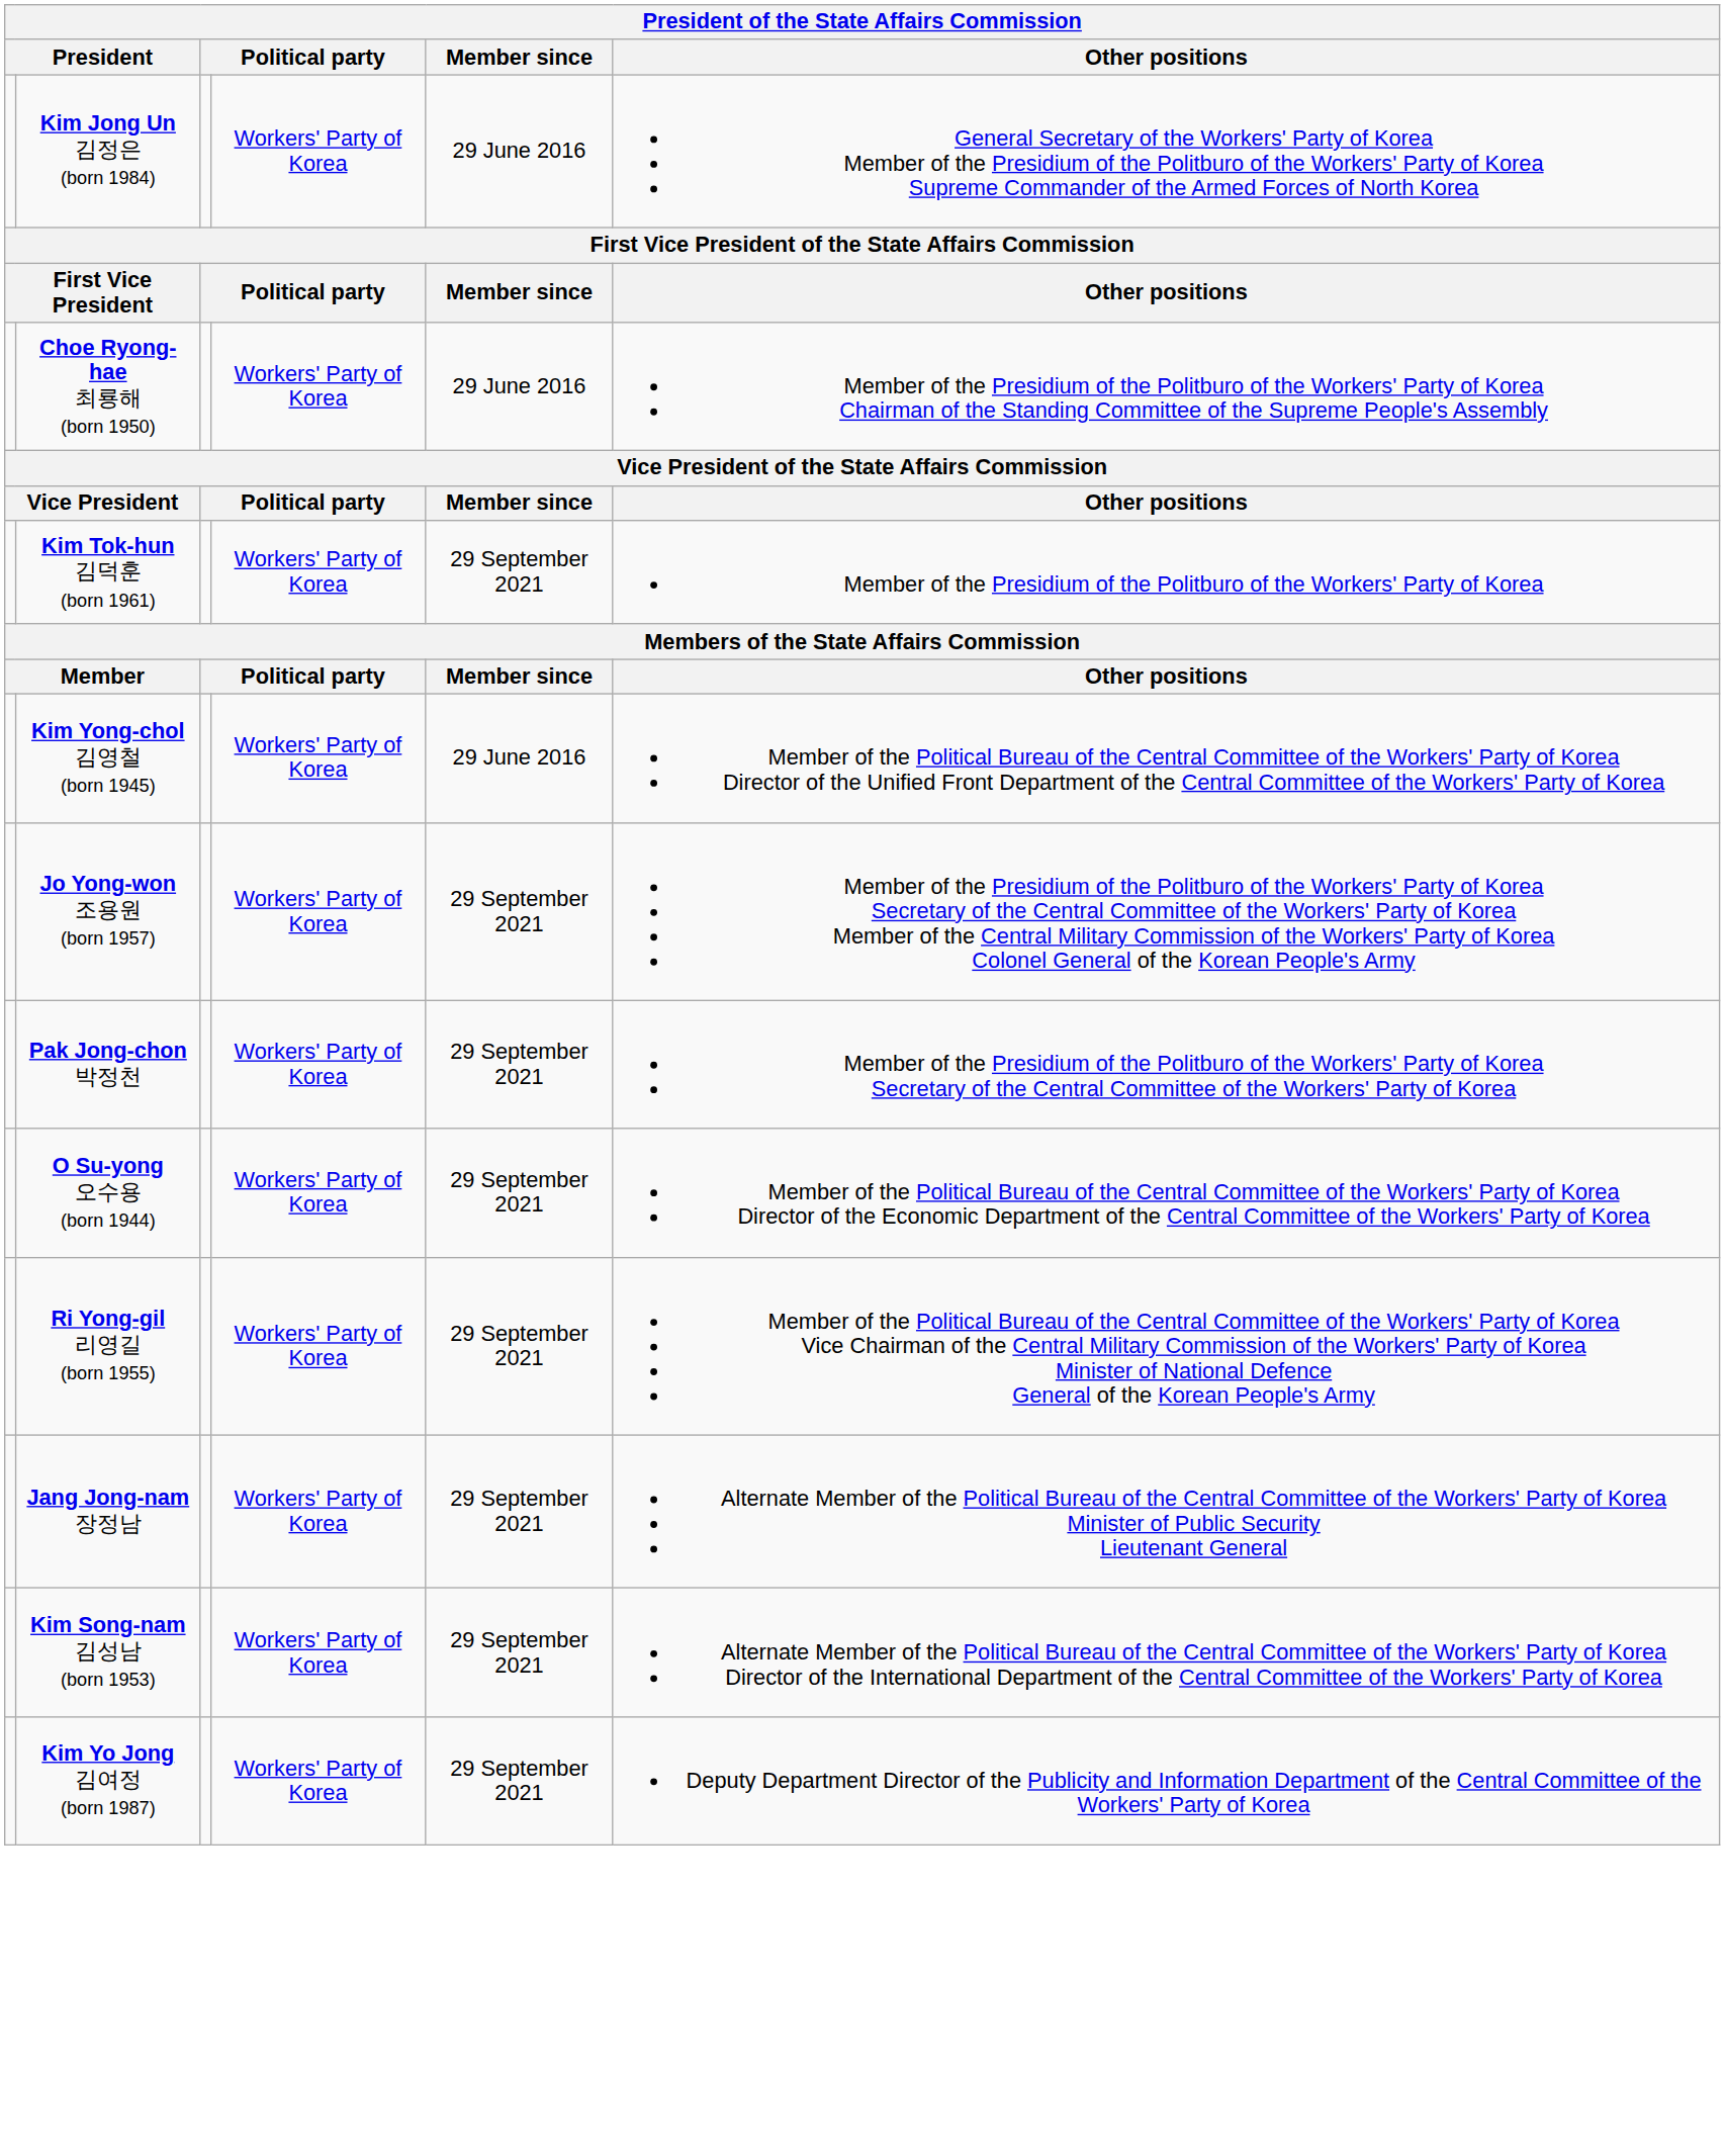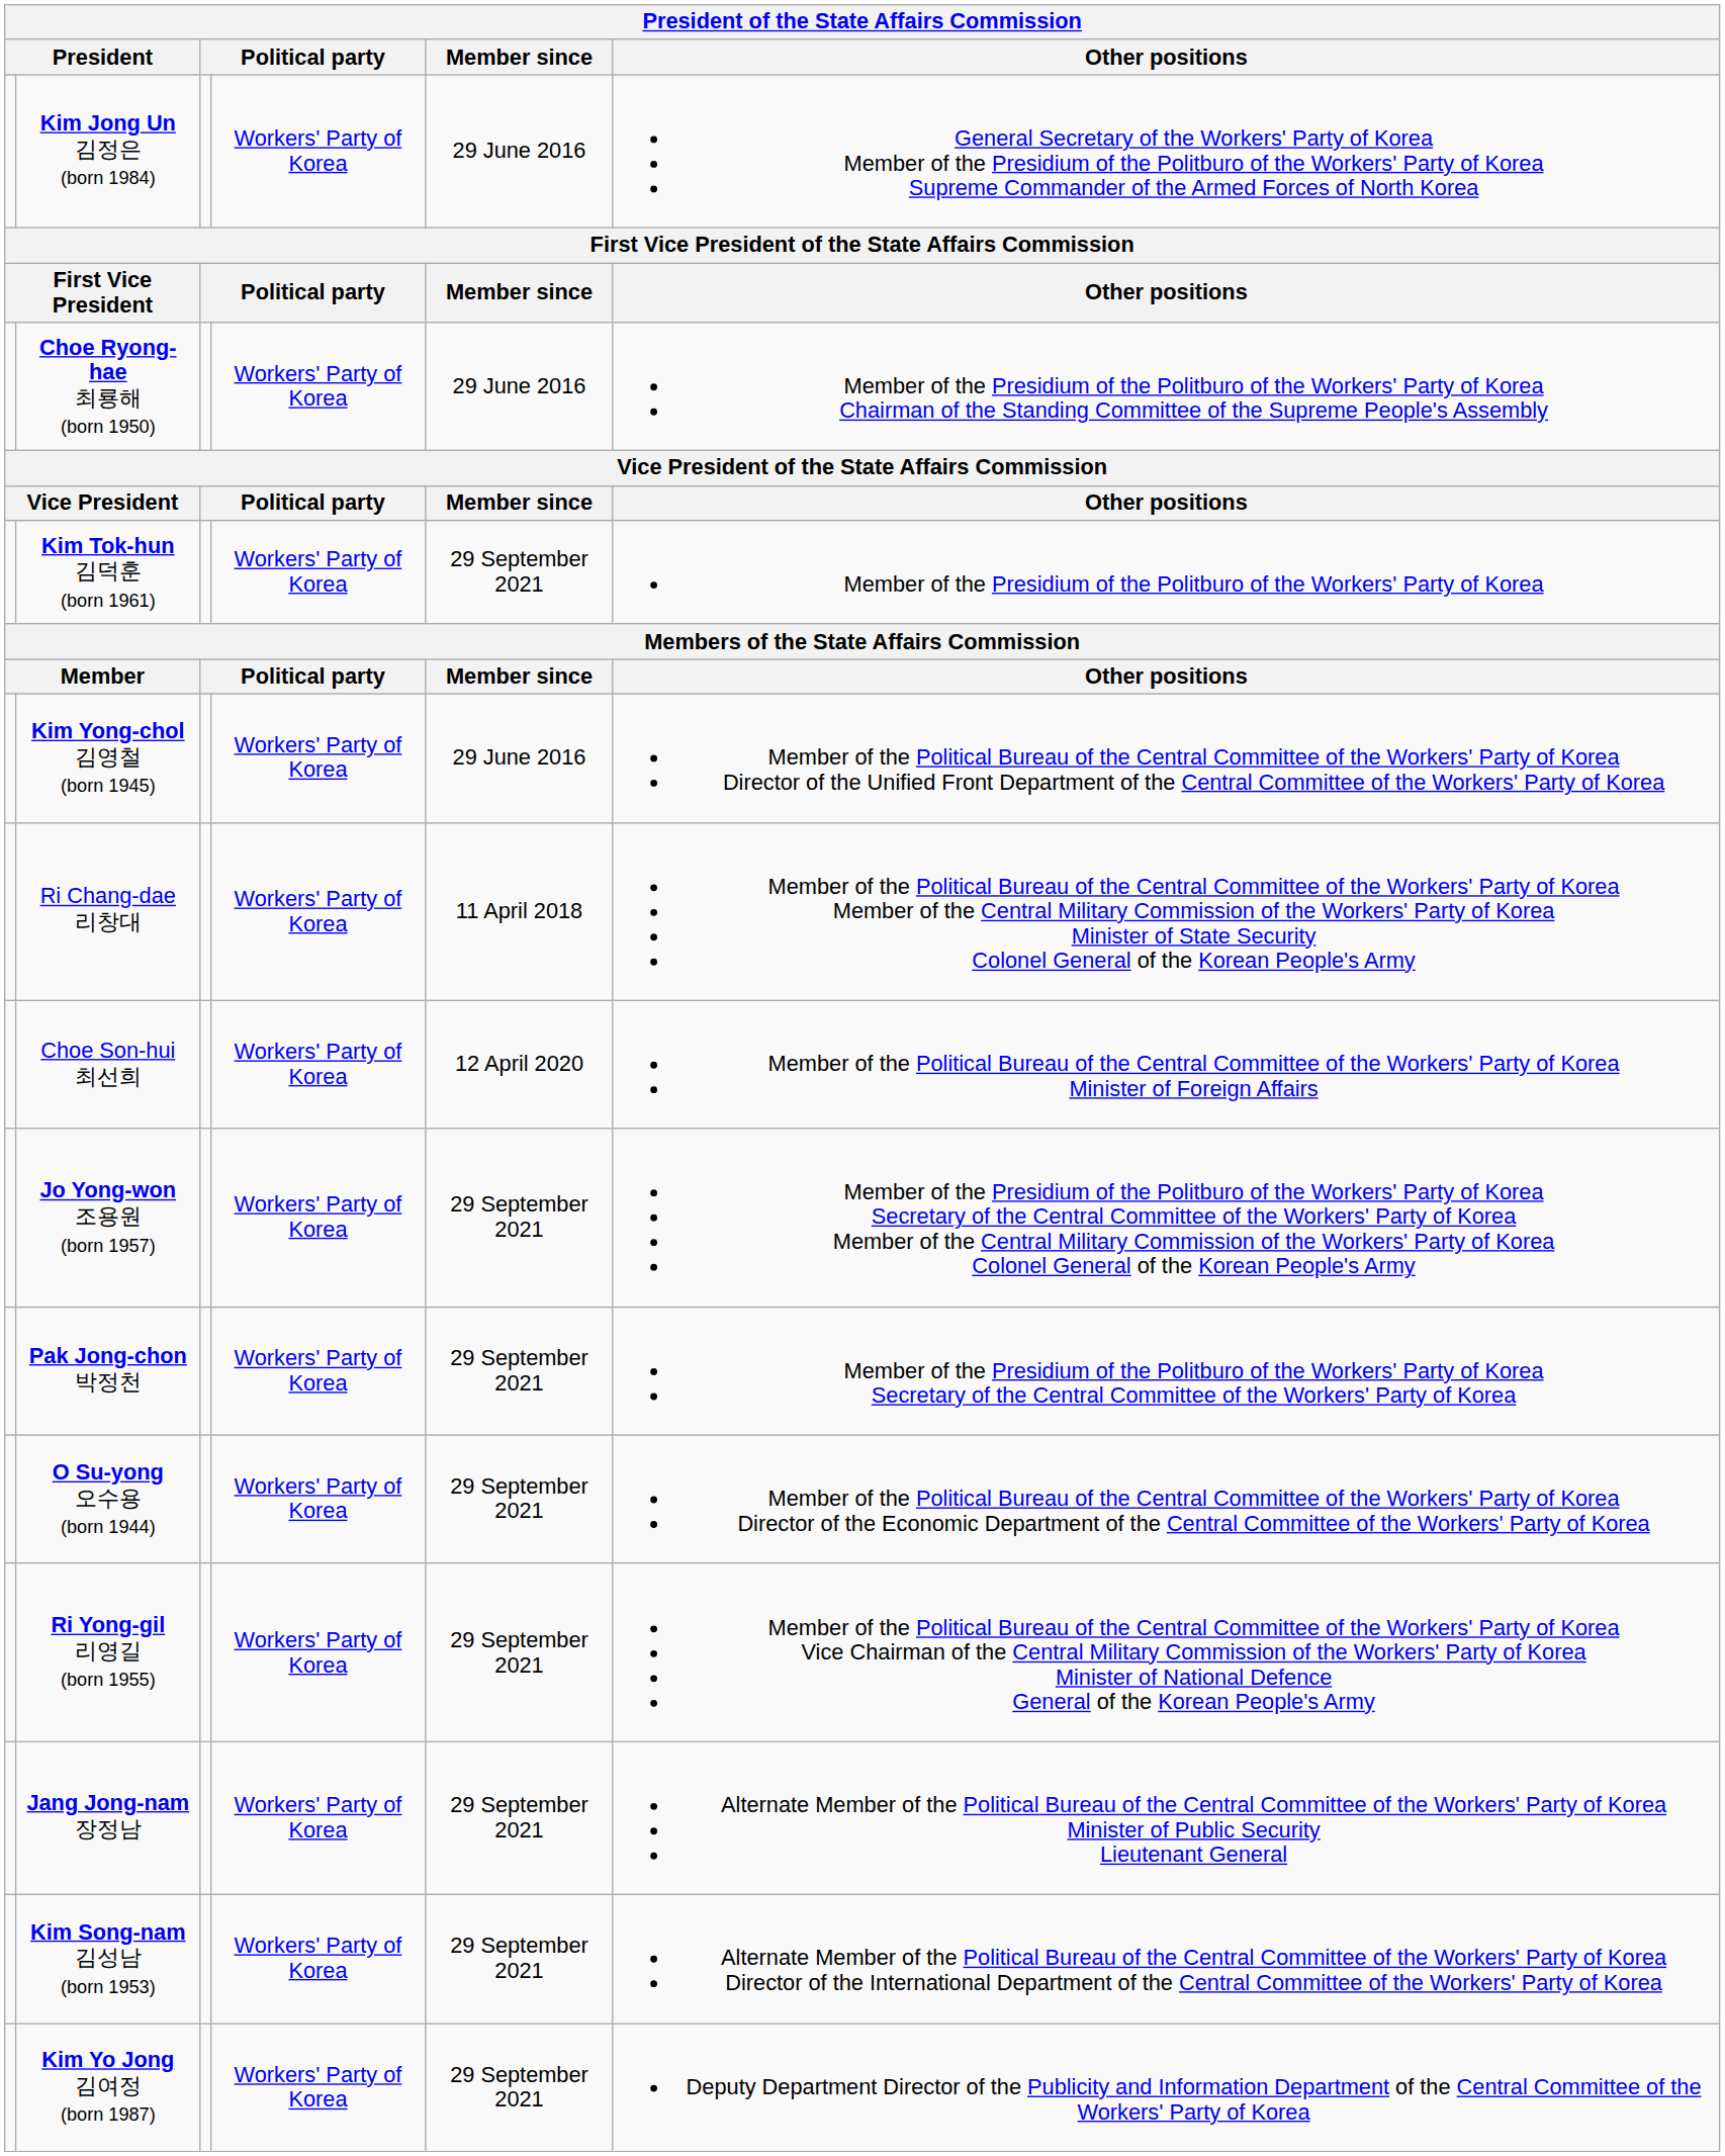+ row: Ri Chang-dae 리창대 | Workers' Party of Korea | 11 April 2018 | Member of the Political Bureau of the Central Committee of the Workers' Party of Korea Member of the Central Military Commission of the Workers' Party of Korea Minister of State Security Colonel General of the Korean People's Army
+ row: Choe Son-hui 최선희 | Workers' Party of Korea | 12 April 2020 | Member of the Political Bureau of the Central Committee of the Workers' Party of Korea Minister of Foreign Affairs
